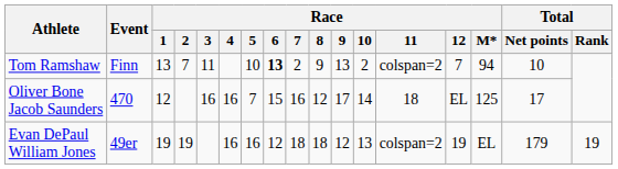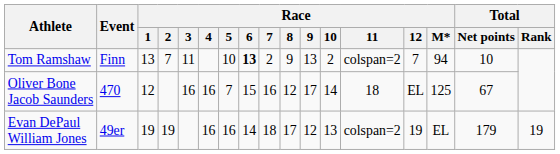Oliver Bone Jacob Saunders | Total / Net points: 17 -> 67
Evan DePaul William Jones | Race / 6: 12 -> 14
Evan DePaul William Jones | Race / 8: 18 -> 17
